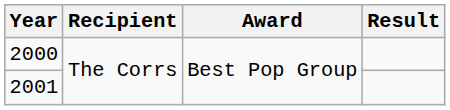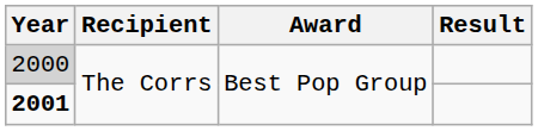2000 | Year: no background -> lightgrey background
2001 | Year: normal -> bold
